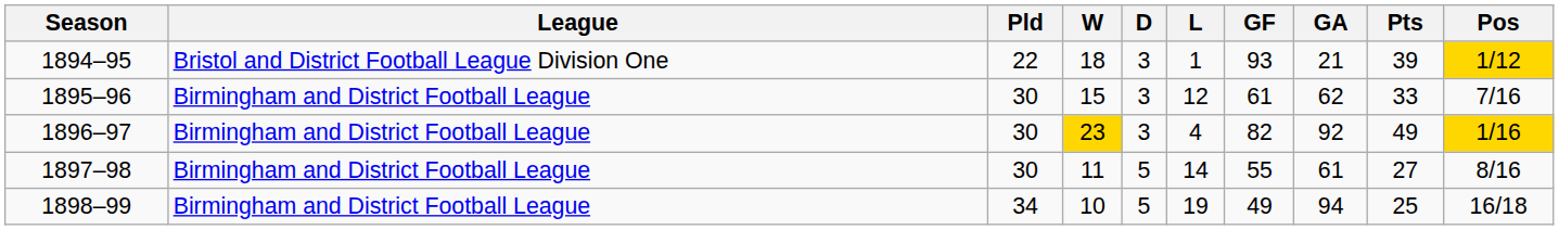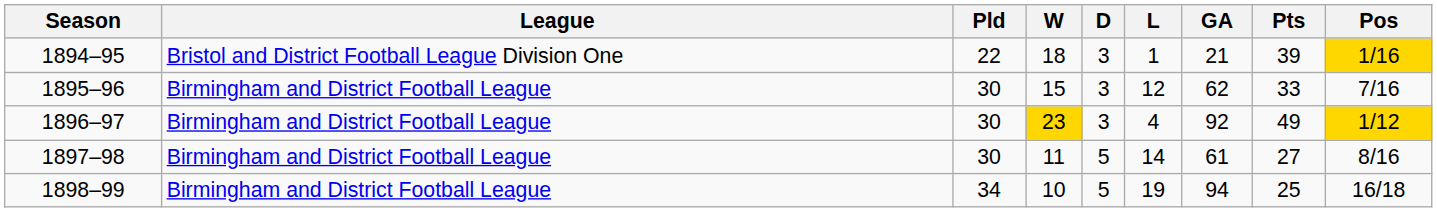- column: GF | 93 | 61 | 82 | 55 | 49
1894–95 | Pos: 1/12 -> 1/16
1896–97 | Pos: 1/16 -> 1/12
